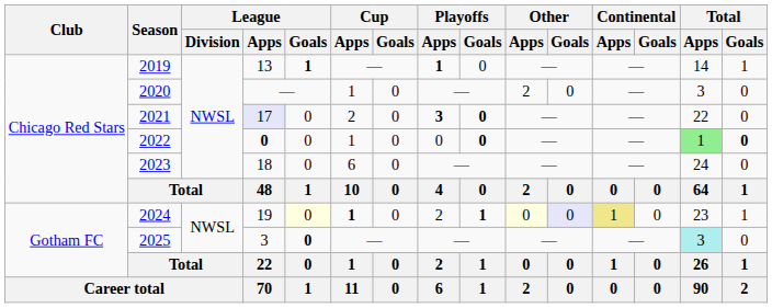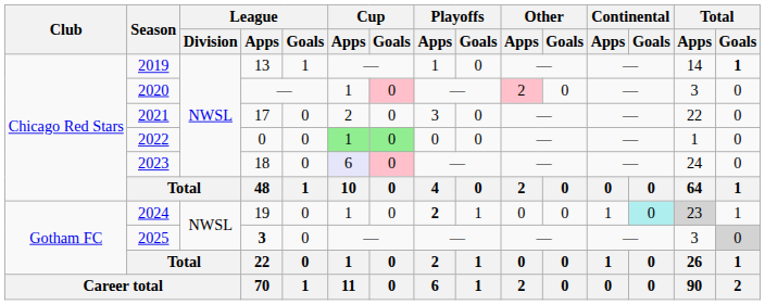2019 | League / Goals: bold -> normal
2019 | Playoffs / Apps: bold -> normal
2019 | Total / Goals: normal -> bold
2020 | Cup / Goals: no background -> pink background
2020 | Other / Apps: no background -> pink background
2021 | League / Apps: lavender background -> no background
2021 | Playoffs / Apps: bold -> normal
2021 | Playoffs / Goals: bold -> normal
2022 | League / Apps: bold -> normal
2022 | Cup / Apps: no background -> lightgreen background
2022 | Cup / Goals: no background -> lightgreen background
2022 | Playoffs / Goals: bold -> normal
2022 | Total / Apps: lightgreen background -> no background
2022 | Total / Goals: bold -> normal
2023 | Cup / Apps: no background -> lavender background
2023 | Cup / Goals: no background -> pink background
2024 | League / Goals: lightyellow background -> no background
2024 | Cup / Apps: bold -> normal
2024 | Playoffs / Apps: normal -> bold
2024 | Playoffs / Goals: bold -> normal
2024 | Other / Apps: lightyellow background -> no background
2024 | Other / Goals: lavender background -> no background
2024 | Continental / Apps: khaki background -> no background
2024 | Continental / Goals: no background -> paleturquoise background
2024 | Total / Apps: no background -> lightgrey background
2025 | League / Apps: normal -> bold
2025 | League / Goals: bold -> normal
2025 | Total / Apps: paleturquoise background -> no background
2025 | Total / Goals: no background -> lightgrey background
